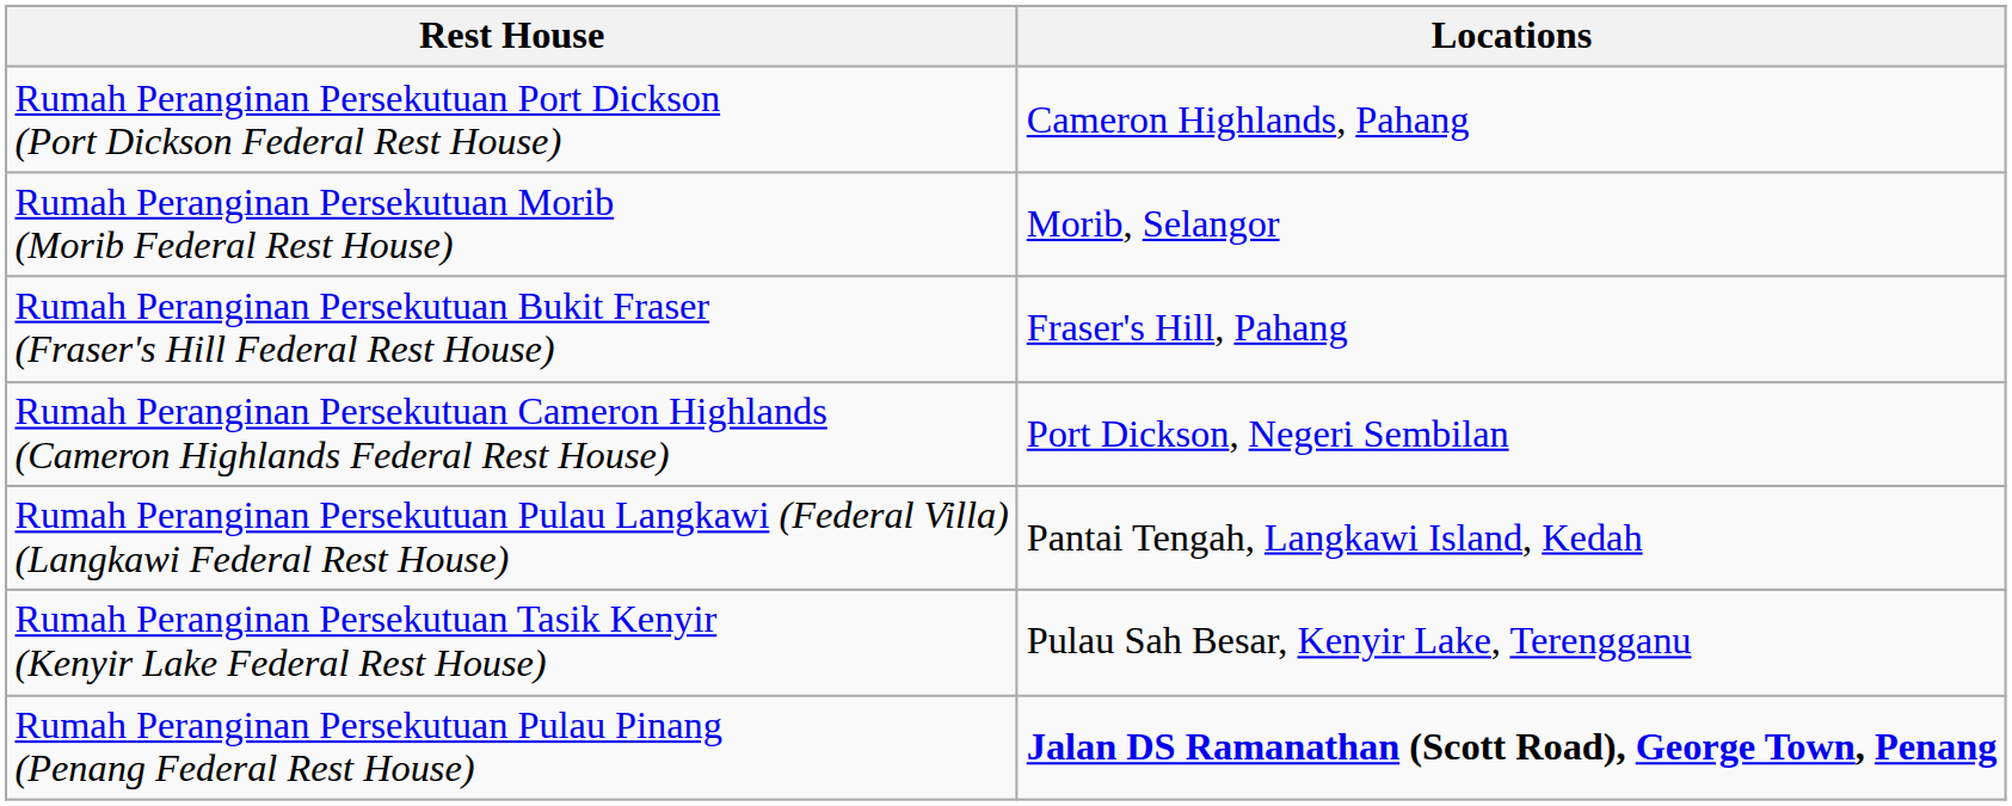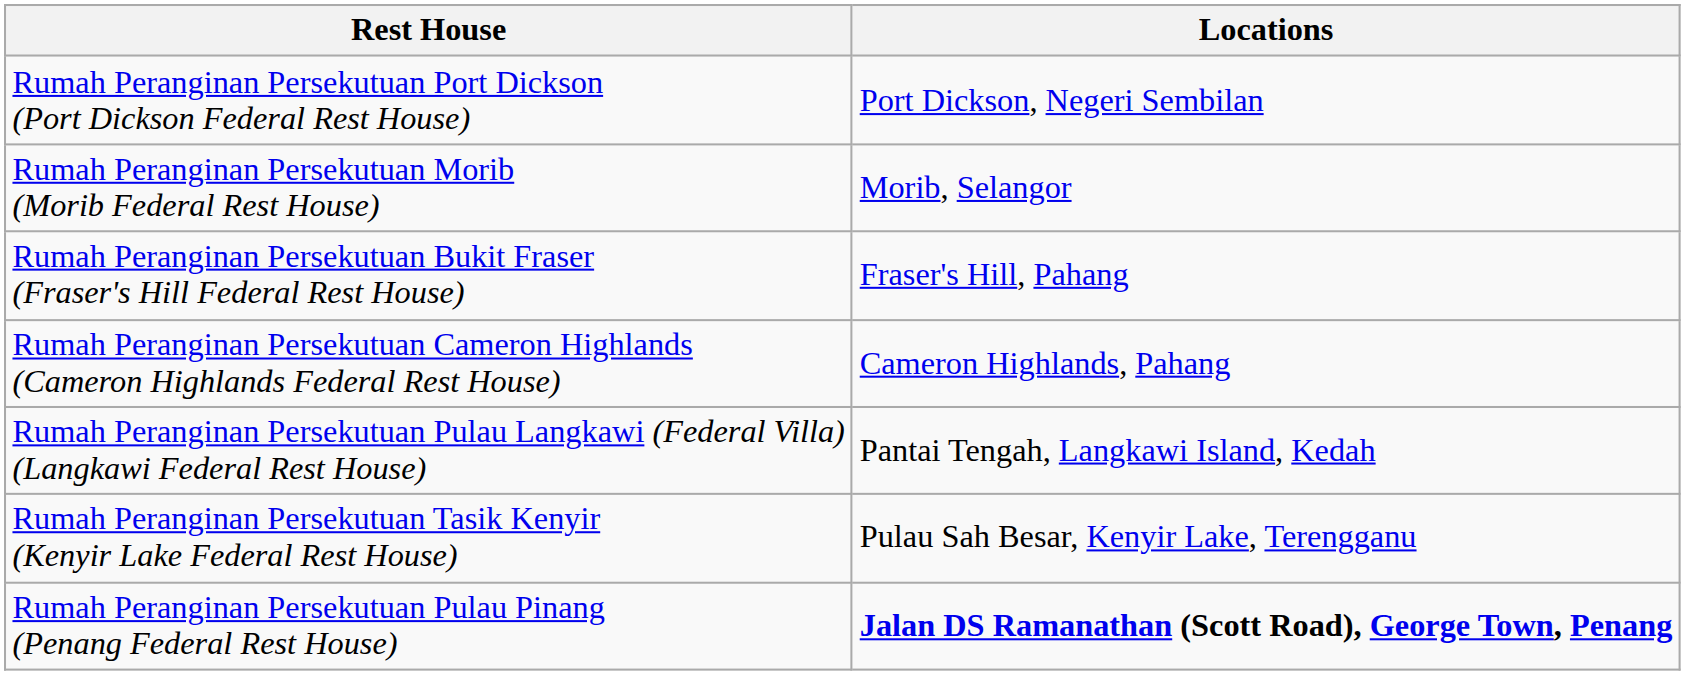row 2 | Locations: Cameron Highlands, Pahang -> Port Dickson, Negeri Sembilan
row 5 | Locations: Port Dickson, Negeri Sembilan -> Cameron Highlands, Pahang
